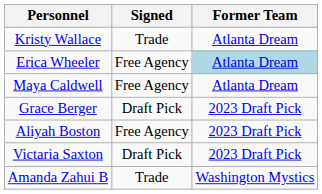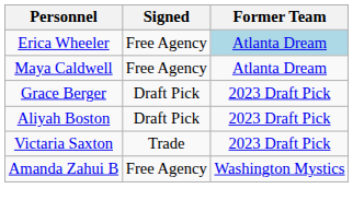- row: Kristy Wallace | Trade | Atlanta Dream
Aliyah Boston | Signed: Free Agency -> Draft Pick
Victaria Saxton | Signed: Draft Pick -> Trade
Amanda Zahui B | Signed: Trade -> Free Agency
